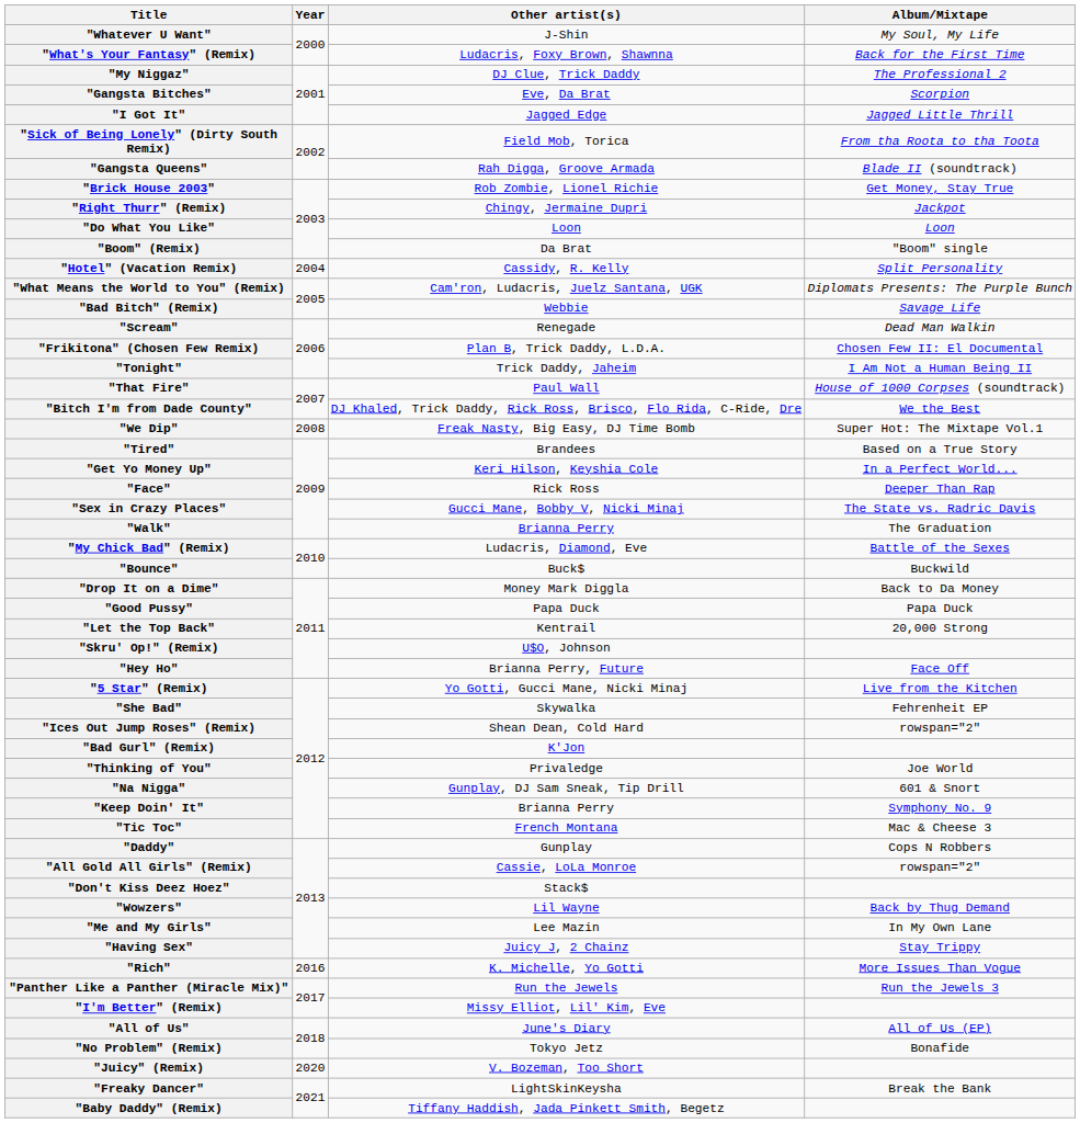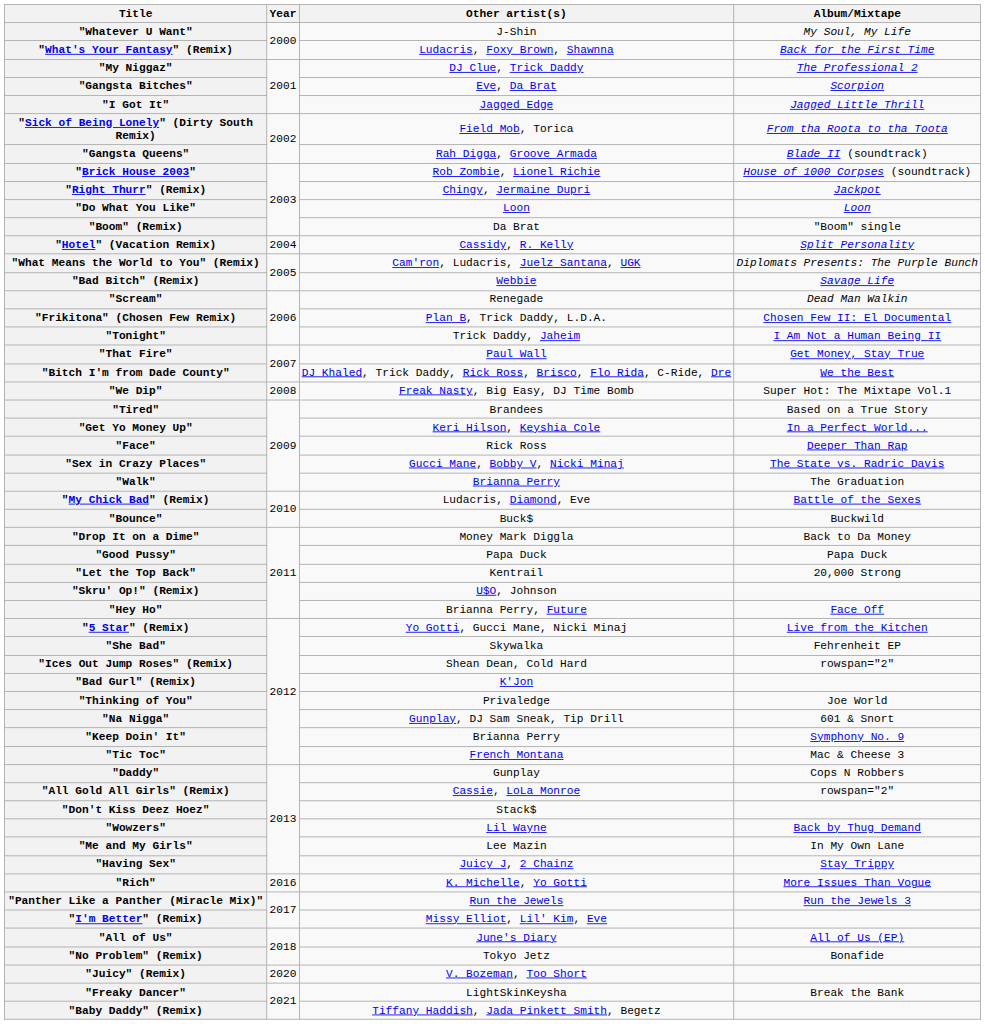"Brick House 2003" | Album/Mixtape: Get Money, Stay True -> House of 1000 Corpses (soundtrack)
"That Fire" | Album/Mixtape: House of 1000 Corpses (soundtrack) -> Get Money, Stay True
